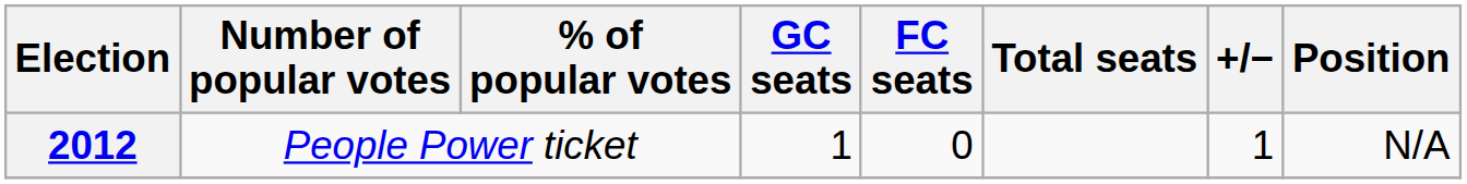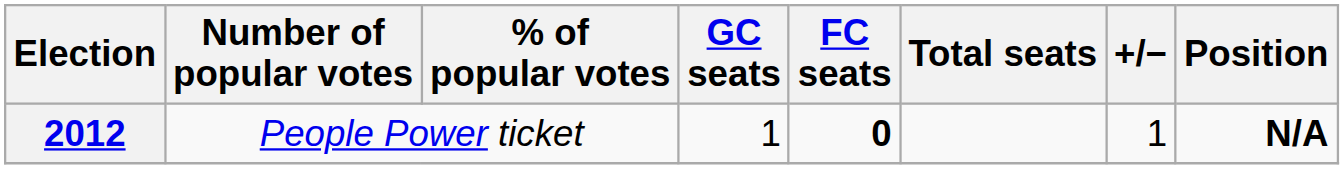2012 | FC seats: normal -> bold
2012 | Position: normal -> bold
